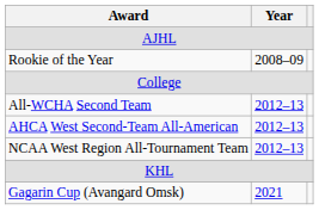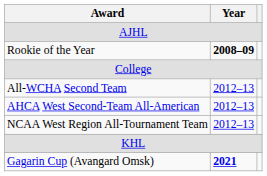Rookie of the Year | Year: normal -> bold
Gagarin Cup (Avangard Omsk) | Year: normal -> bold
